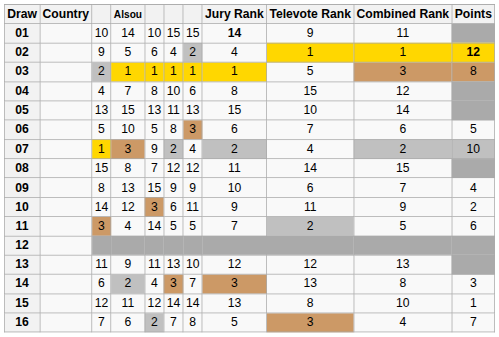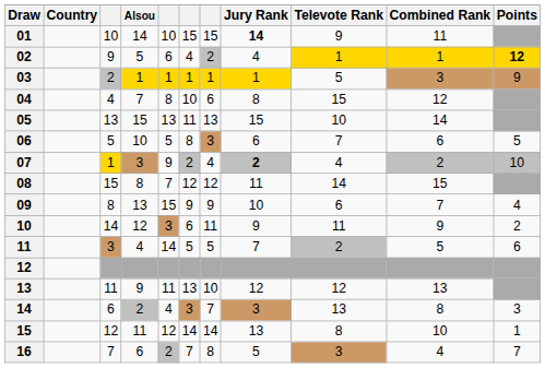03 | Points: 8 -> 9
07 | Jury Rank: normal -> bold
